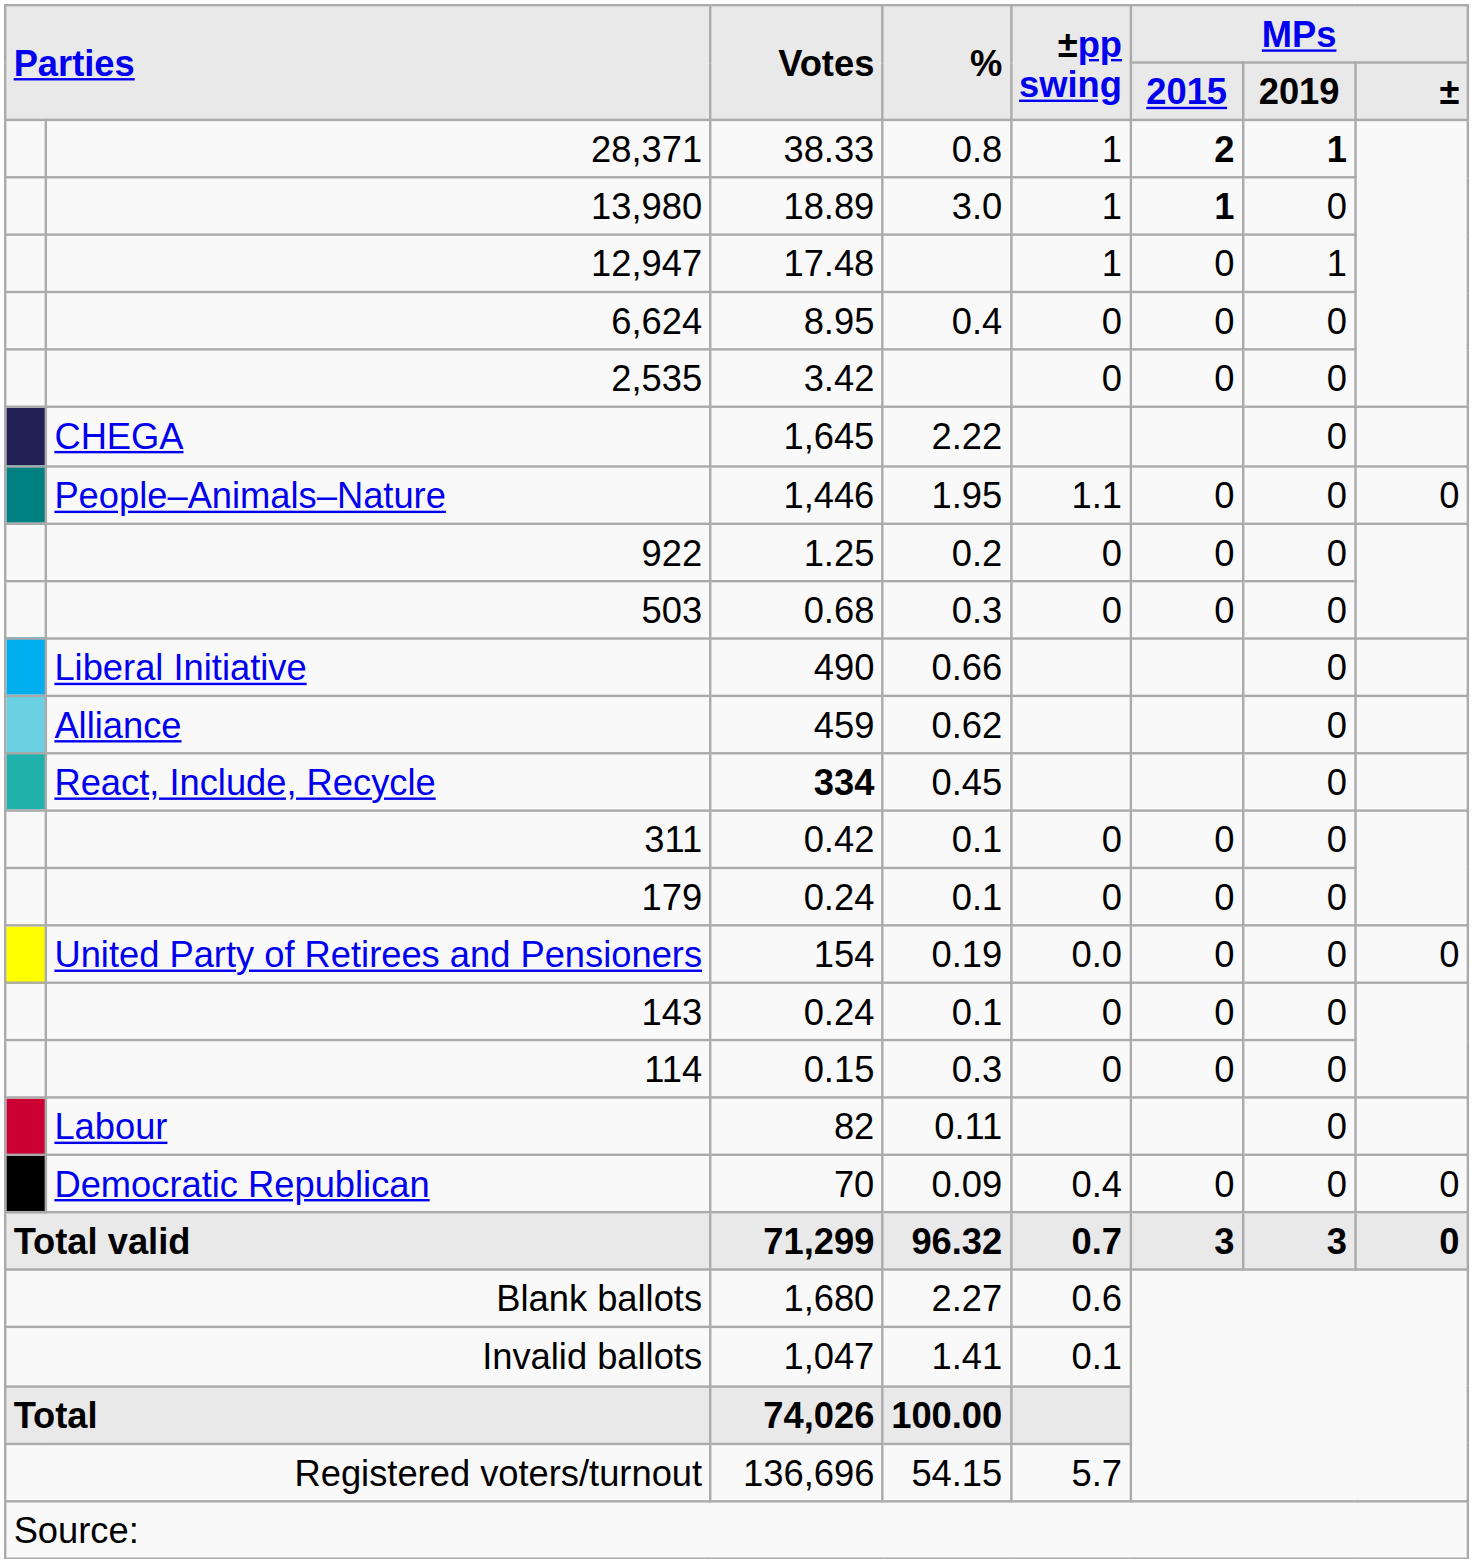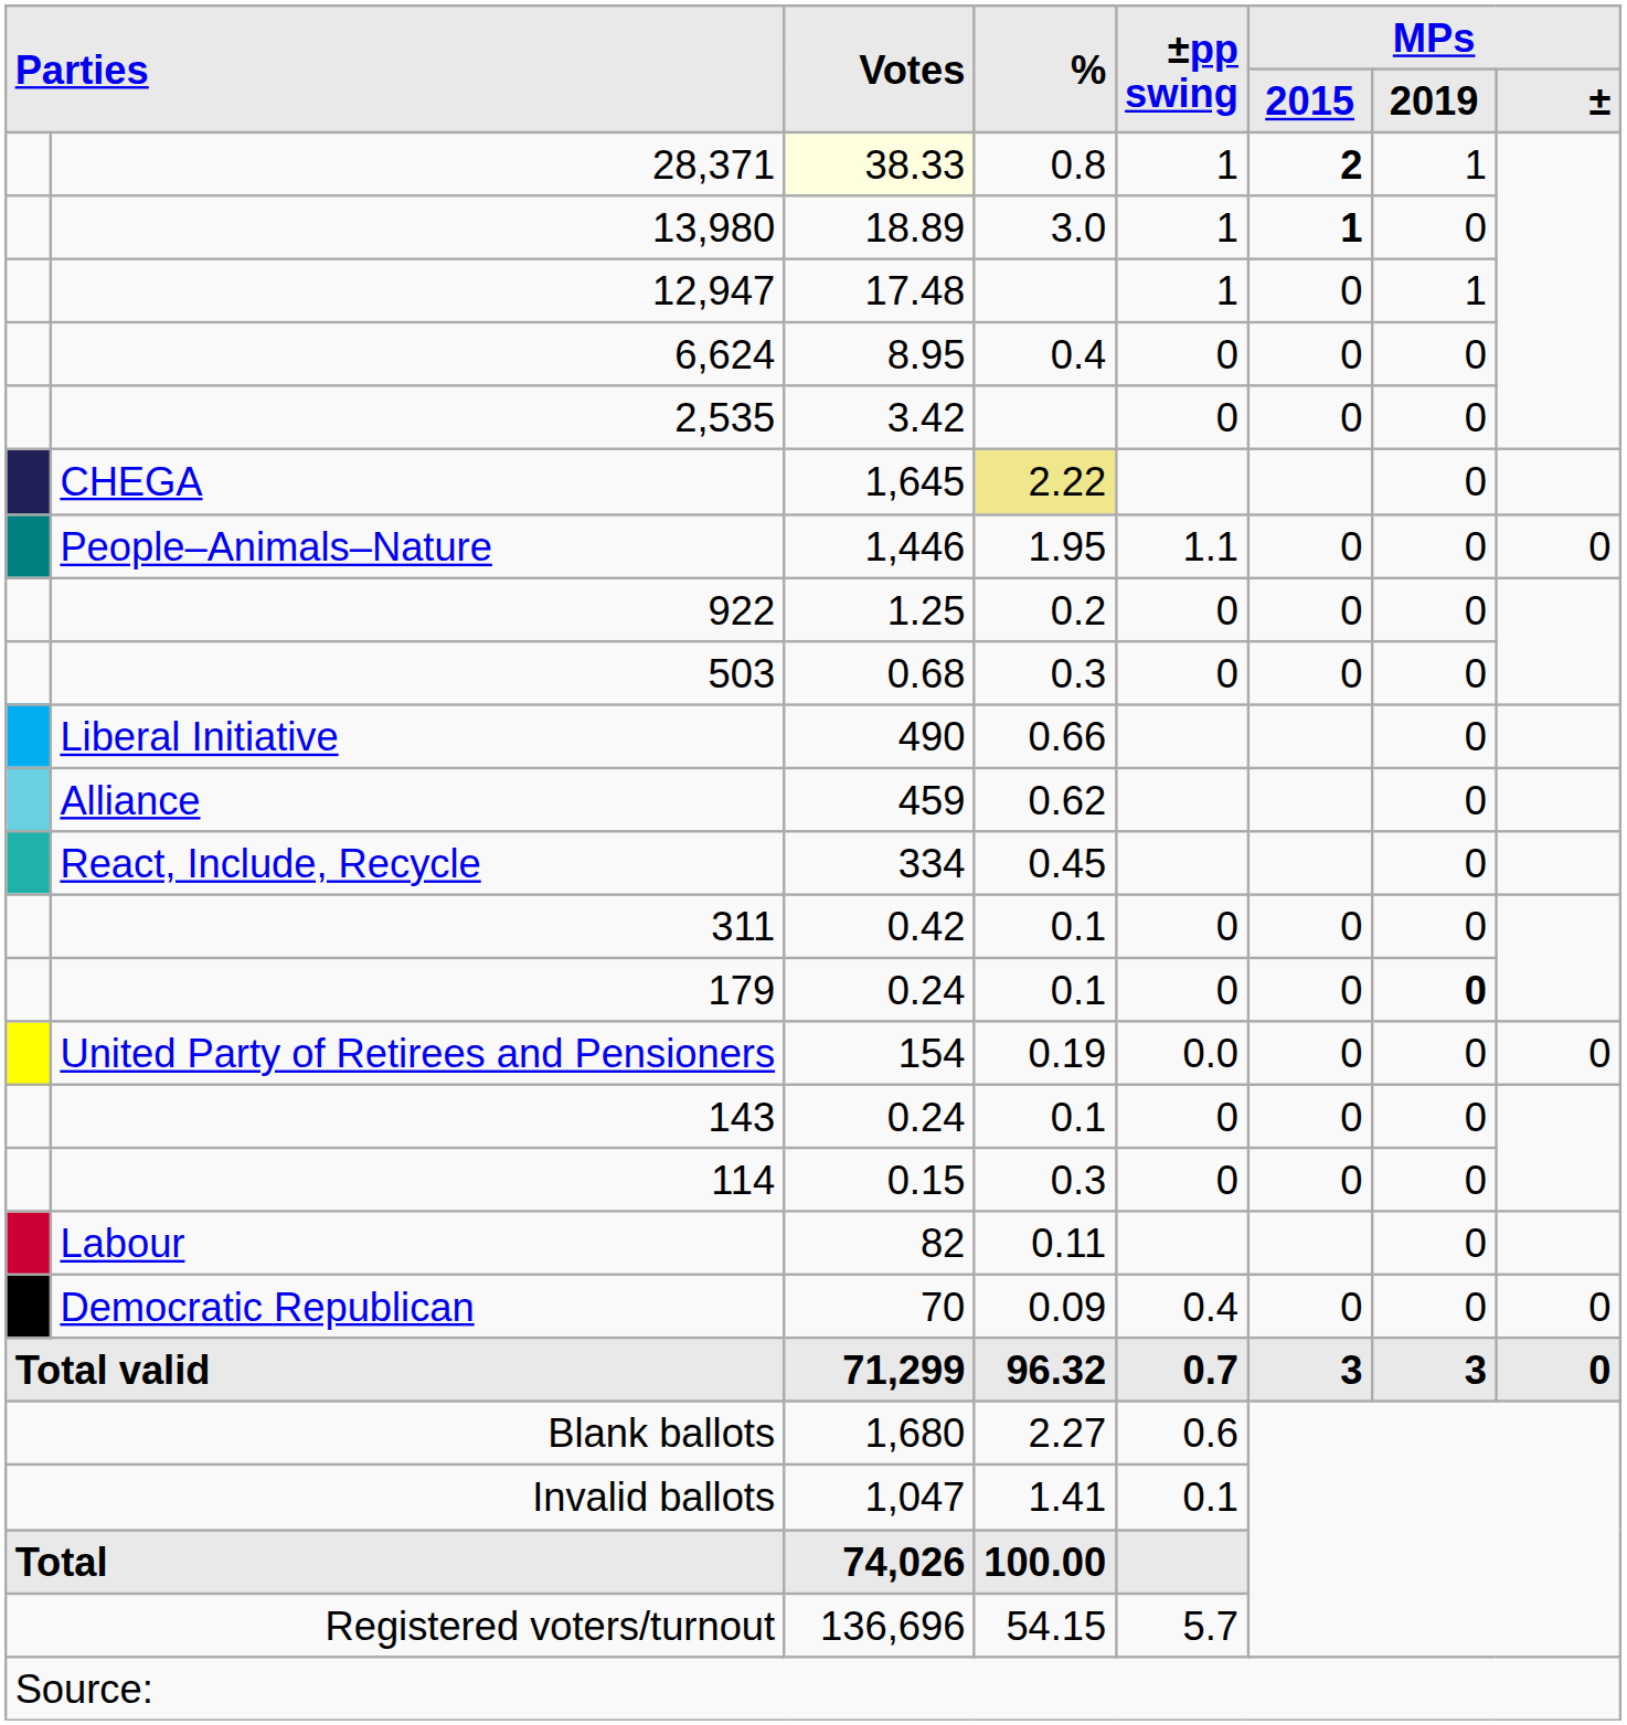28,371 | Votes: no background -> lightyellow background
28,371 | MPs / 2019: bold -> normal
CHEGA | %: no background -> khaki background
React, Include, Recycle | Votes: bold -> normal
179 | MPs / 2019: normal -> bold
